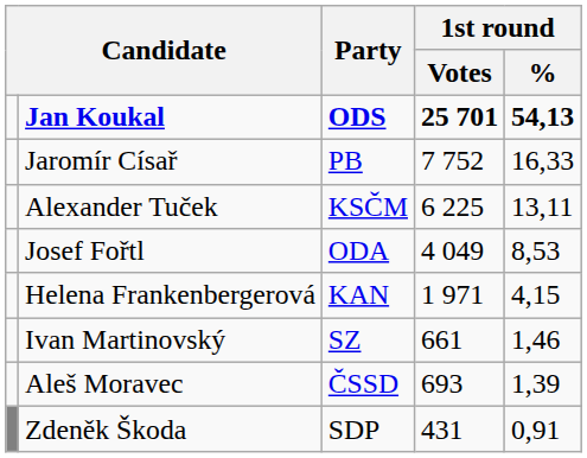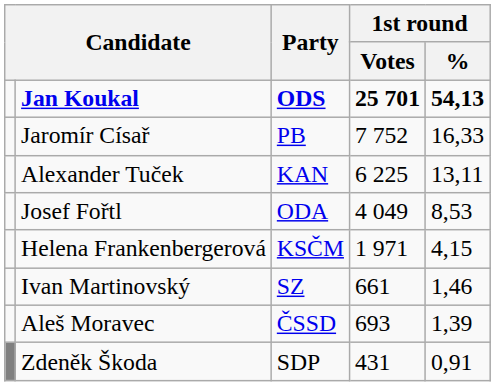Alexander Tuček | Party: KSČM -> KAN
Helena Frankenbergerová | Party: KAN -> KSČM
